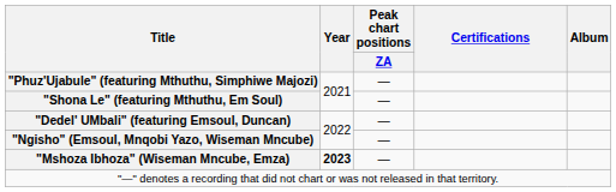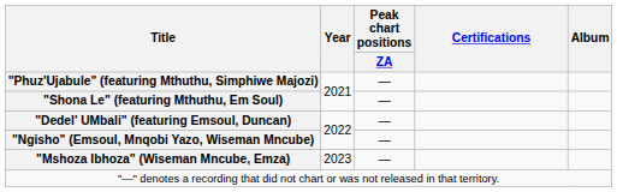"Mshoza Ibhoza" (Wiseman Mncube, Emza) | Year: bold -> normal
